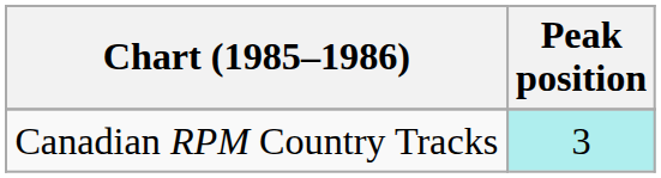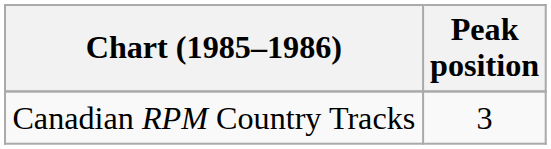Canadian RPM Country Tracks | Peak position: paleturquoise background -> no background
